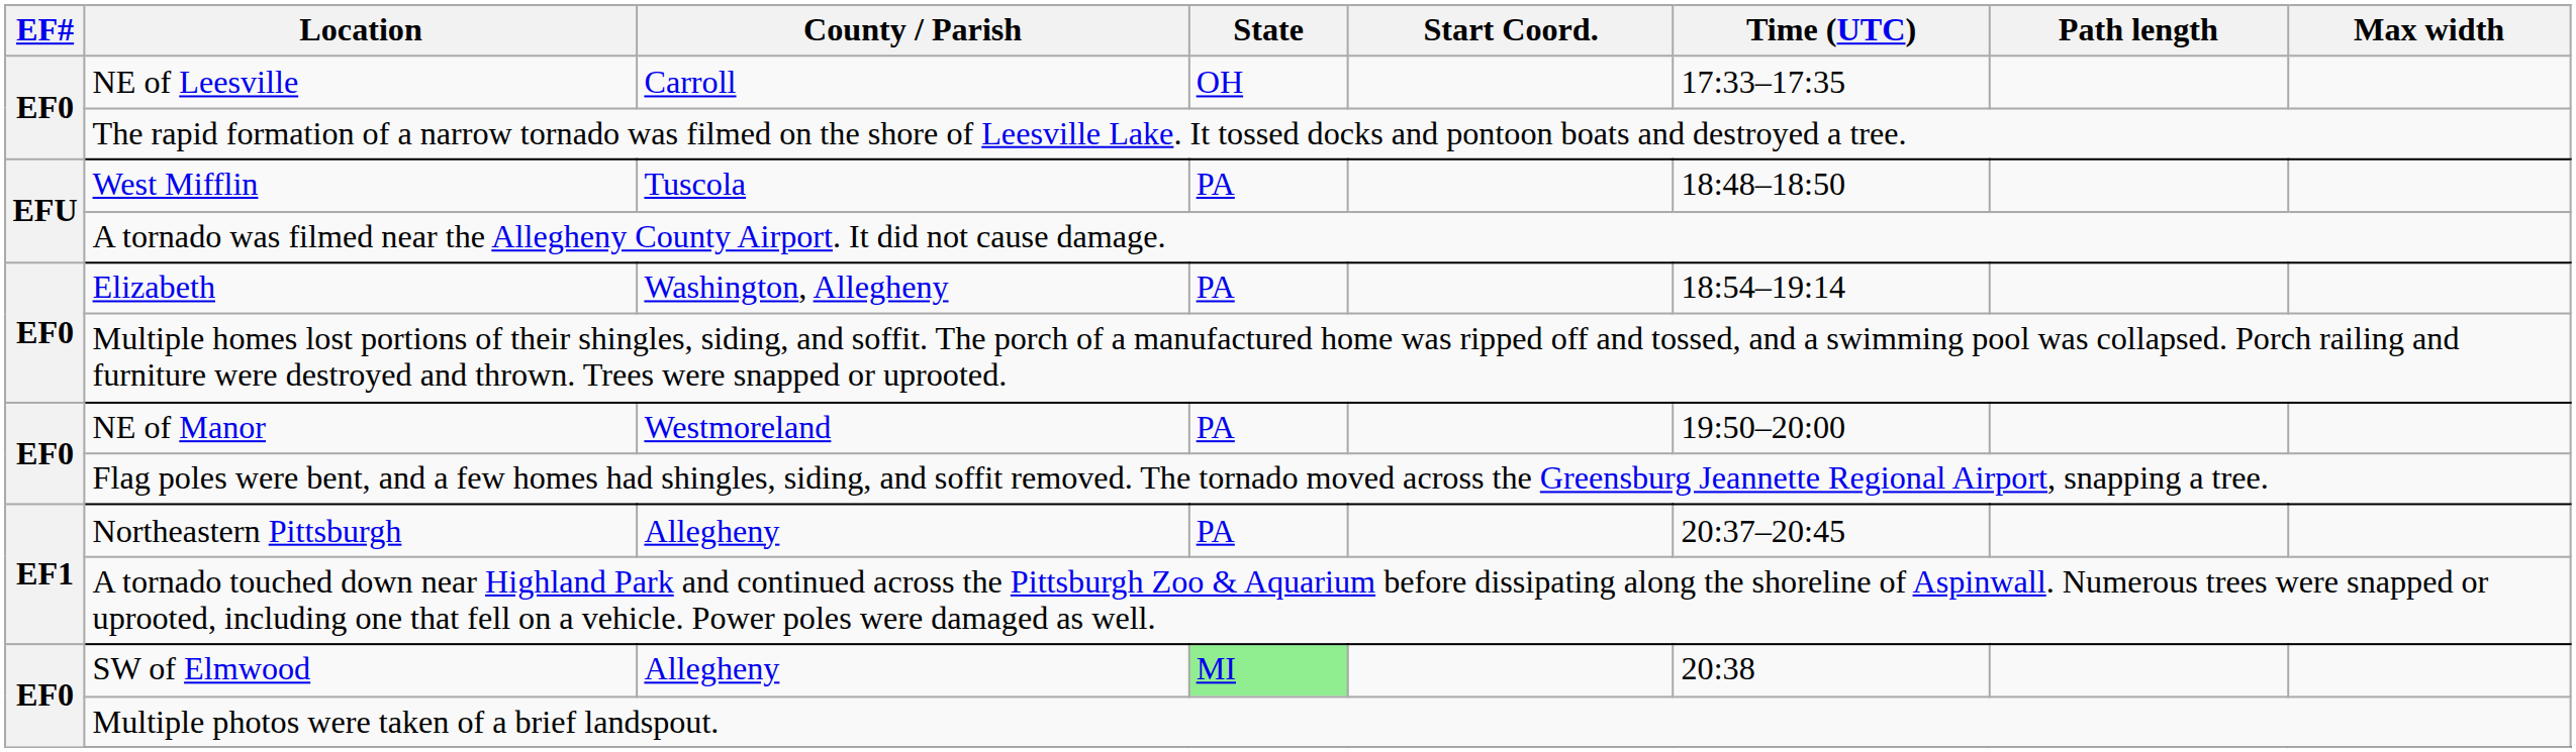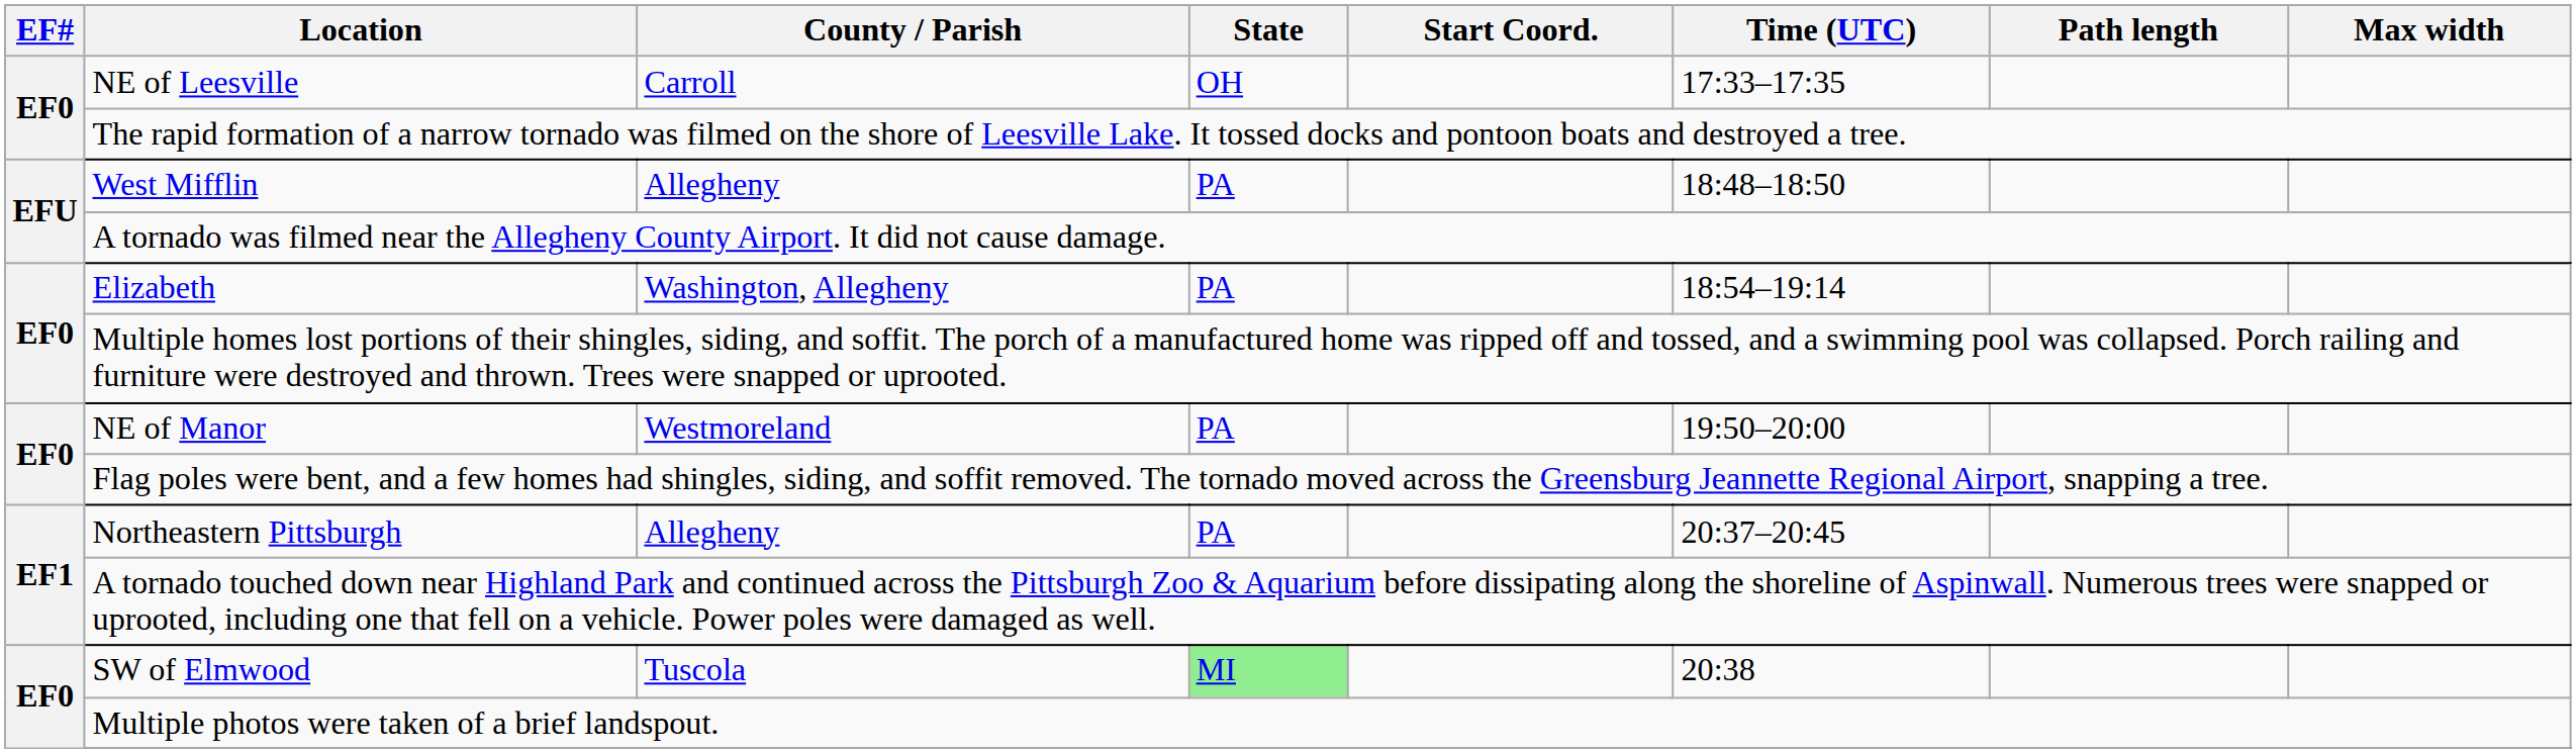West Mifflin | County / Parish: Tuscola -> Allegheny
SW of Elmwood | County / Parish: Allegheny -> Tuscola
